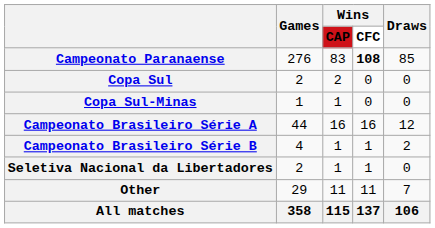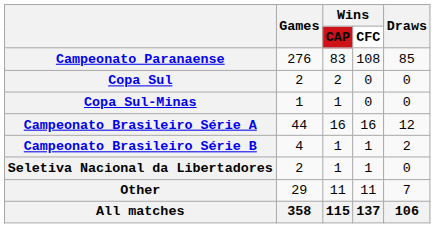Campeonato Paranaense | Wins / CFC: bold -> normal
